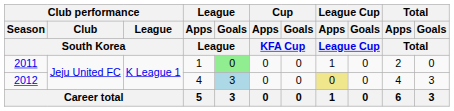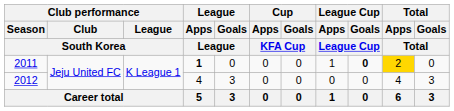2011 | League / Apps / League: normal -> bold
2011 | League / Goals / League: lightgreen background -> no background
2011 | League Cup / Goals / League Cup: normal -> bold
2011 | Total / Apps / Total: no background -> gold background
2012 | League / Goals / League: lightblue background -> no background
2012 | League Cup / Apps / League Cup: khaki background -> no background
